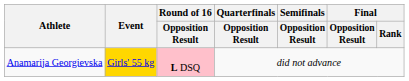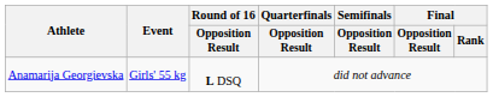Anamarija Georgievska | Event: gold background -> no background
Anamarija Georgievska | Round of 16 / Opposition Result: pink background -> no background
